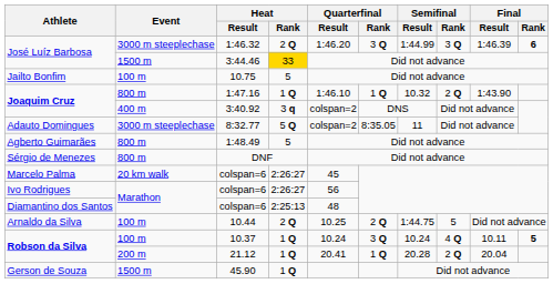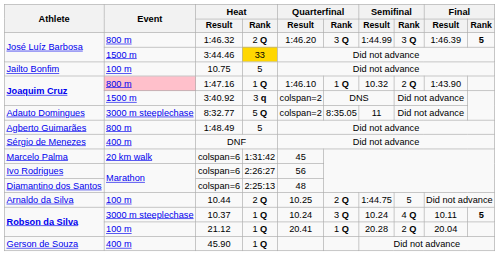1:46.32 | Event: 3000 m steeplechase -> 800 m
1:46.32 | Final / Rank: 6 -> 5
1:47.16 | Event: no background -> pink background
3:40.92 | Event: 400 m -> 1500 m
DNF | Event: 800 m -> 400 m
Marcelo Palma / colspan=6 | Heat / Rank: 2:26:27 -> 1:31:42
10.37 | Event: 100 m -> 3000 m steeplechase
21.12 | Event: 200 m -> 100 m
45.90 | Event: 1500 m -> 400 m
